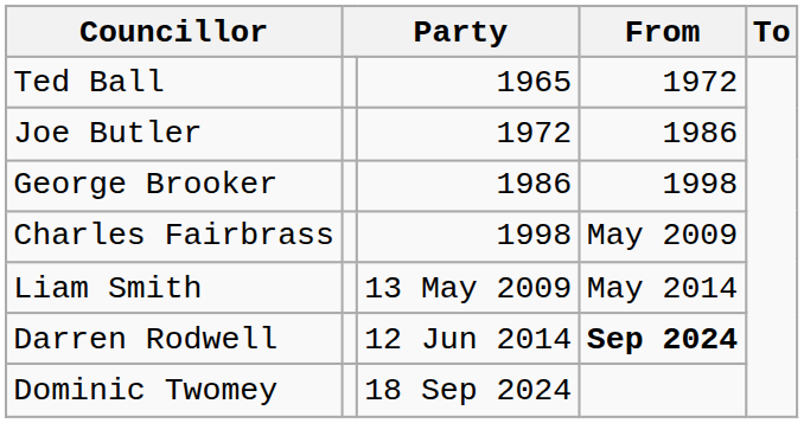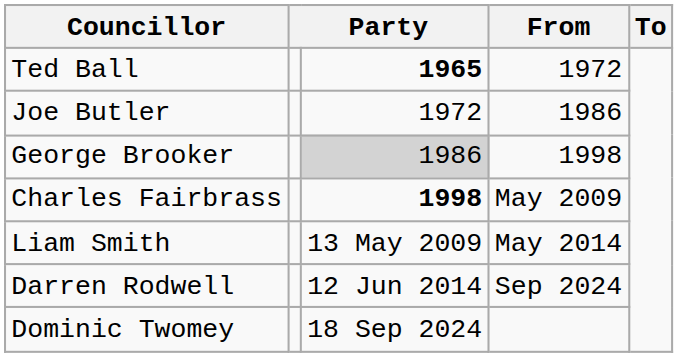Ted Ball | column 3: normal -> bold
George Brooker | column 3: no background -> lightgrey background
Charles Fairbrass | column 3: normal -> bold
Darren Rodwell | From: bold -> normal
